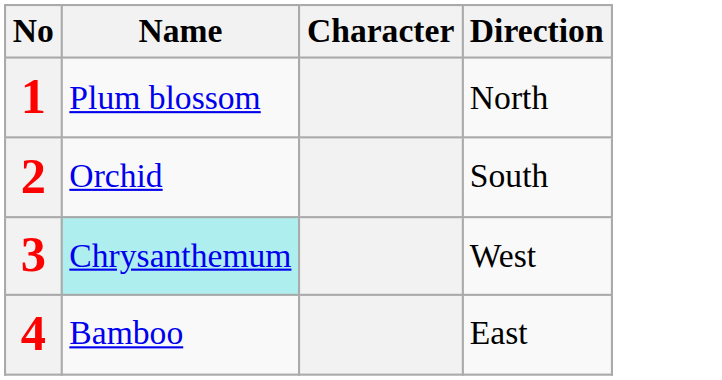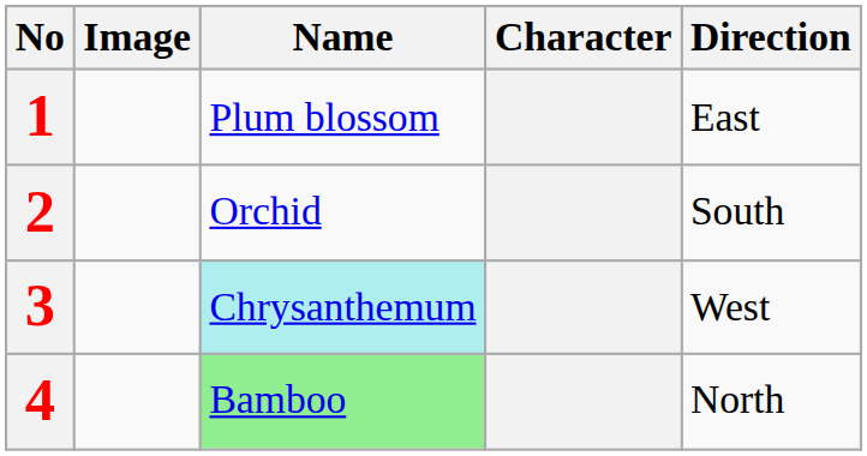+ column: Image
1 | Direction: North -> East
4 | Name: no background -> lightgreen background
4 | Direction: East -> North
